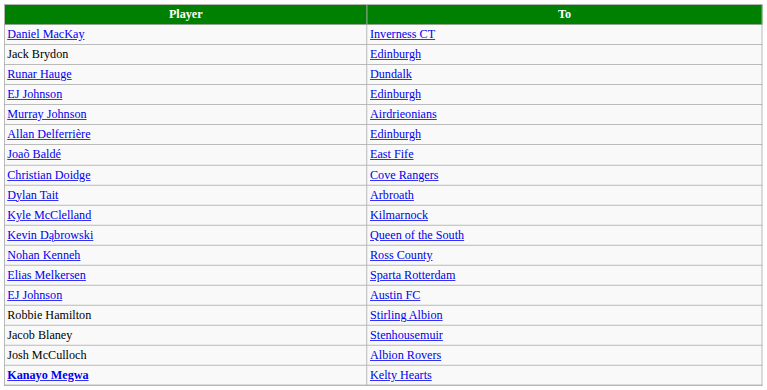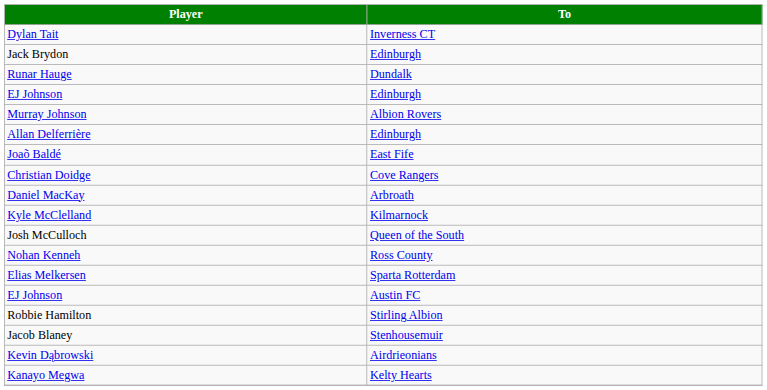row 2 | Player: Daniel MacKay -> Dylan Tait
row 6 | To: Airdrieonians -> Albion Rovers
row 10 | Player: Dylan Tait -> Daniel MacKay
row 12 | Player: Kevin Dąbrowski -> Josh McCulloch
row 18 | Player: Josh McCulloch -> Kevin Dąbrowski
row 18 | To: Albion Rovers -> Airdrieonians
row 19 | Player: bold -> normal
